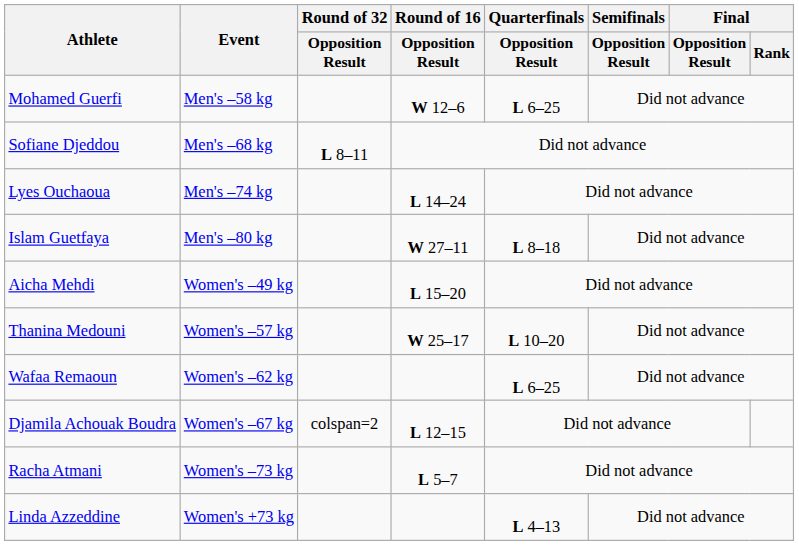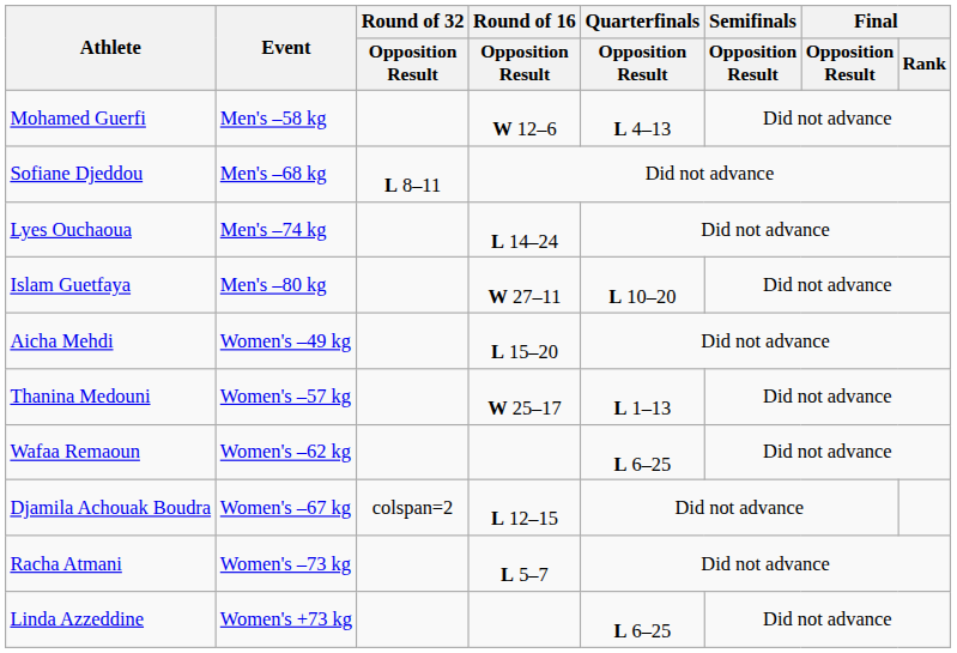Mohamed Guerfi | Quarterfinals / Opposition Result: L 6–25 -> L 4–13
Islam Guetfaya | Quarterfinals / Opposition Result: L 8–18 -> L 10–20
Thanina Medouni | Quarterfinals / Opposition Result: L 10–20 -> L 1–13
Linda Azzeddine | Quarterfinals / Opposition Result: L 4–13 -> L 6–25
